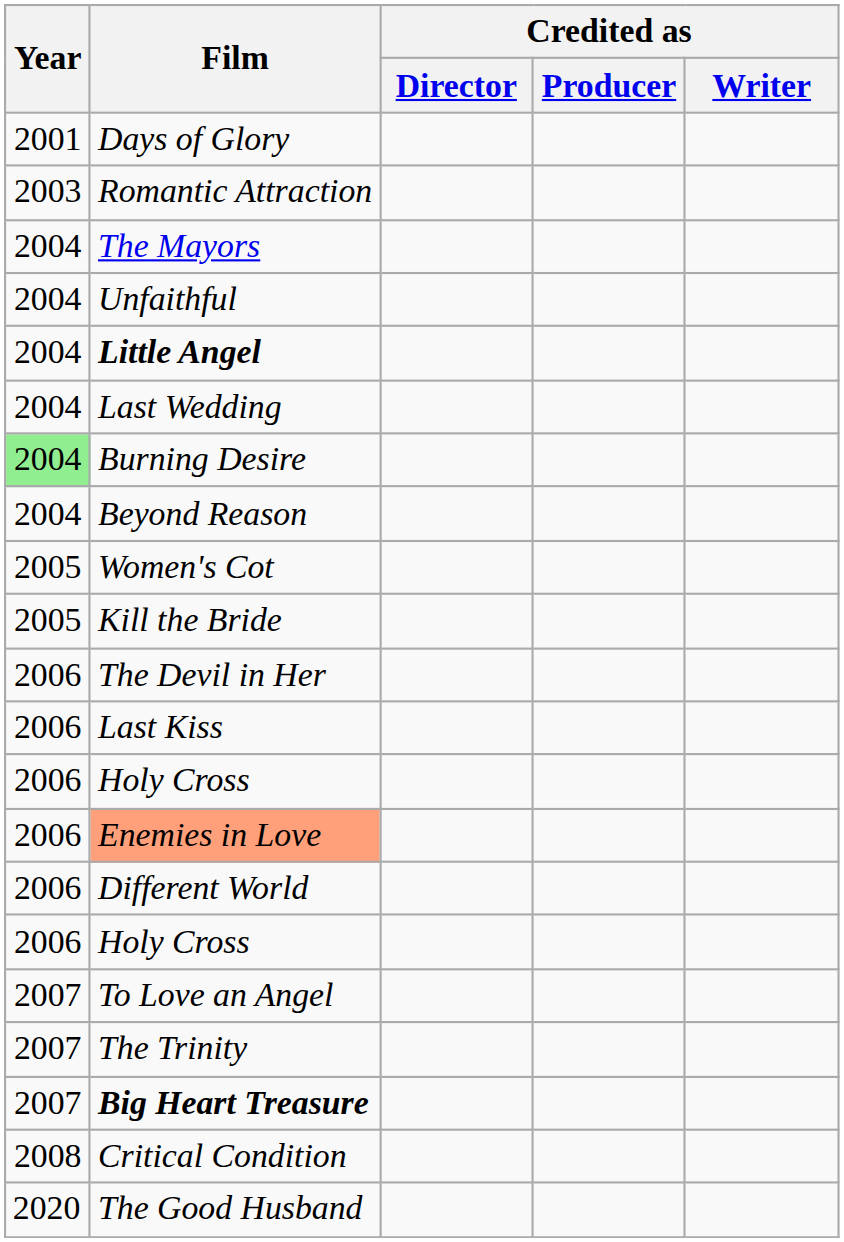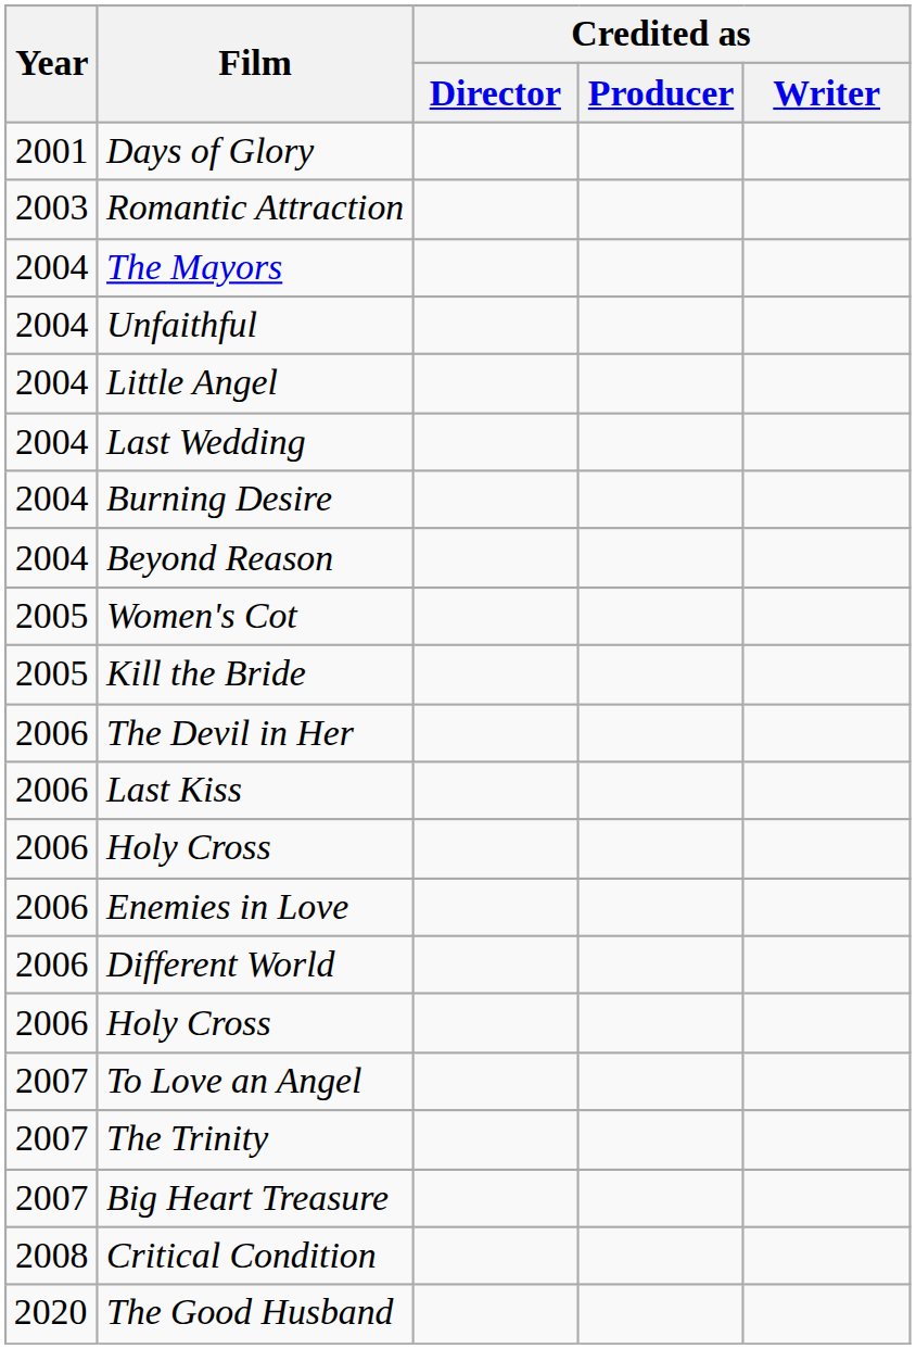Little Angel | Film: bold -> normal
Burning Desire | Year: lightgreen background -> no background
Enemies in Love | Film: lightsalmon background -> no background
Big Heart Treasure | Film: bold -> normal
